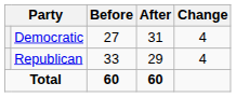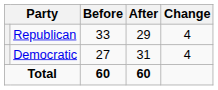rows swapped: Democratic <-> Republican
